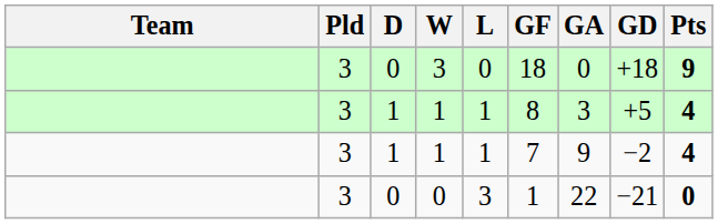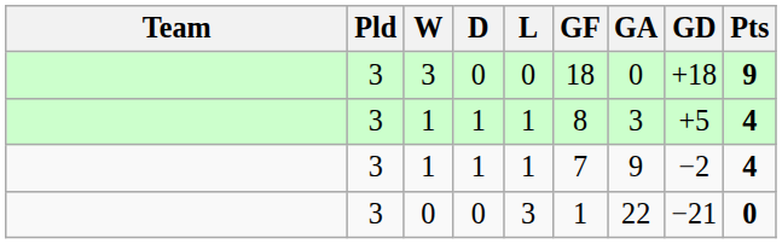columns swapped: W <-> D
